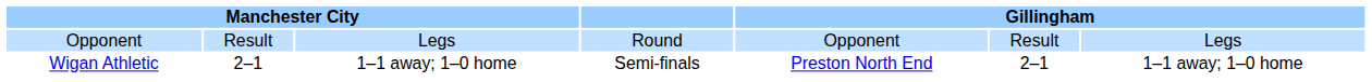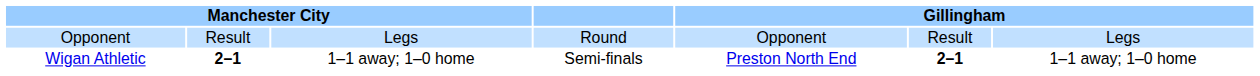Wigan Athletic | column 2: normal -> bold
Wigan Athletic | column 6: normal -> bold
